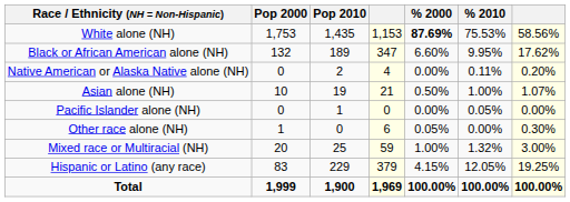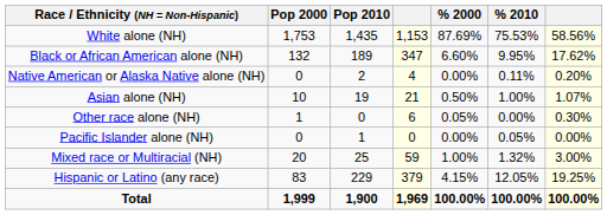White alone (NH) | % 2000: bold -> normal
rows swapped: Pacific Islander alone (NH) <-> Other race alone (NH)
